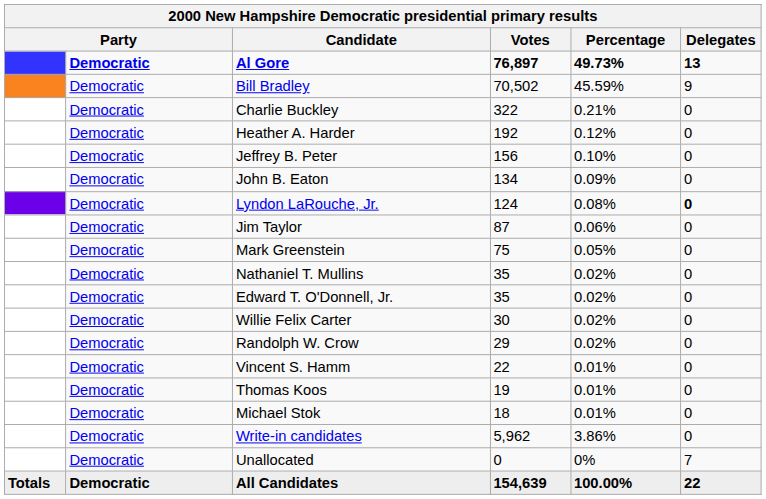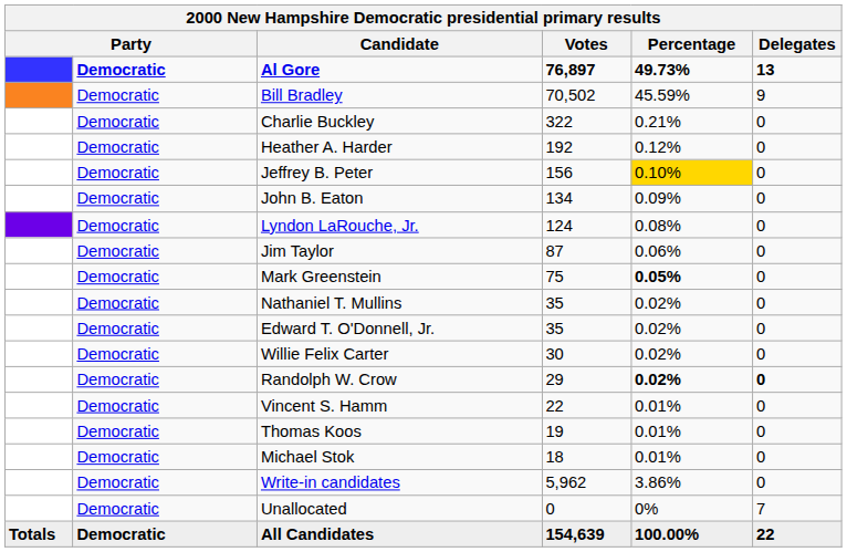Jeffrey B. Peter | Percentage: no background -> gold background
Lyndon LaRouche, Jr. | Delegates: bold -> normal
Mark Greenstein | Percentage: normal -> bold
Randolph W. Crow | Percentage: normal -> bold
Randolph W. Crow | Delegates: normal -> bold
